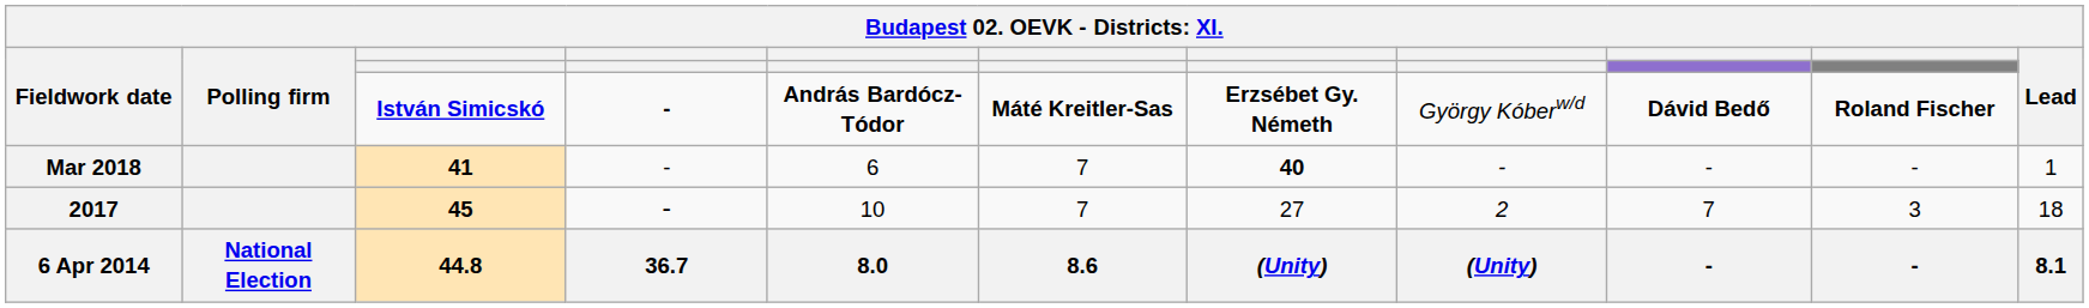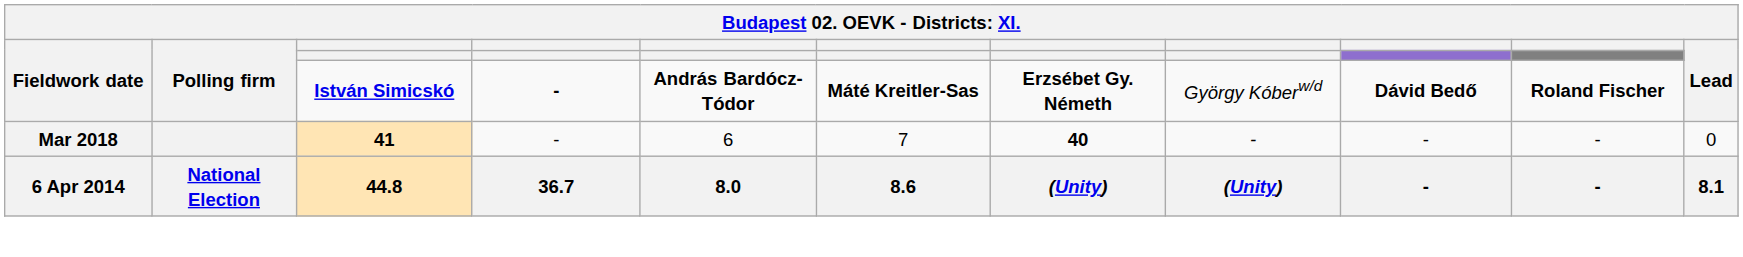Mar 2018 | Lead: 1 -> 0
- row: 2017 | 45 | - | 10 | 7 | 27 | 2 | 7 | 3 | 18
